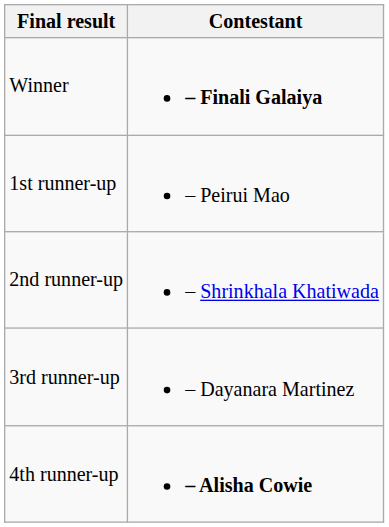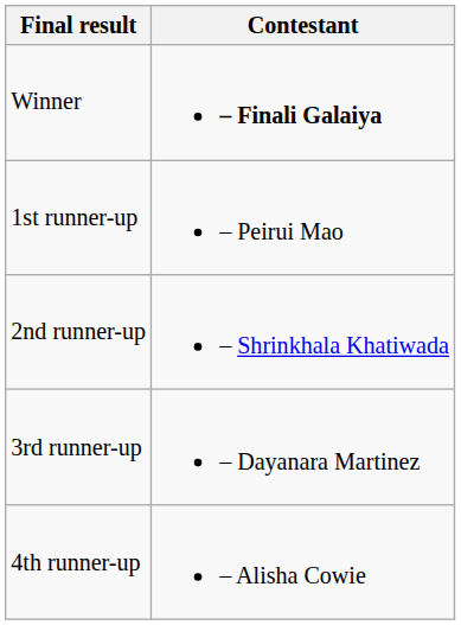4th runner-up | Contestant: bold -> normal
